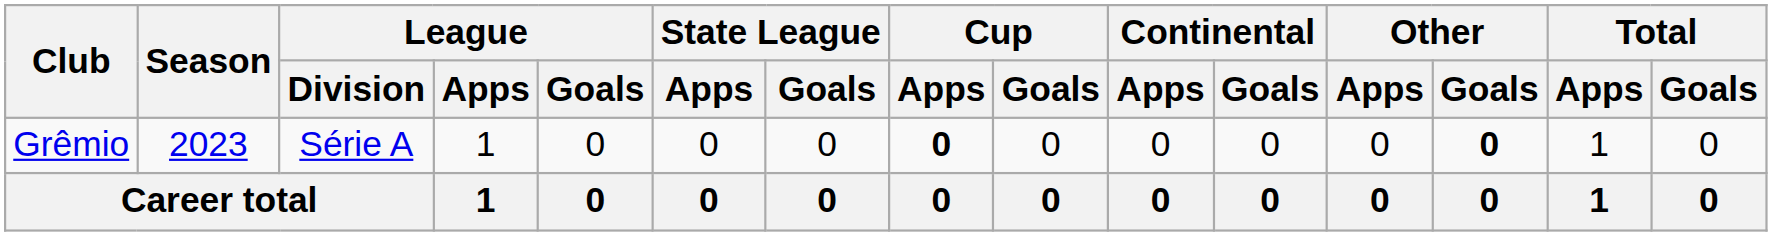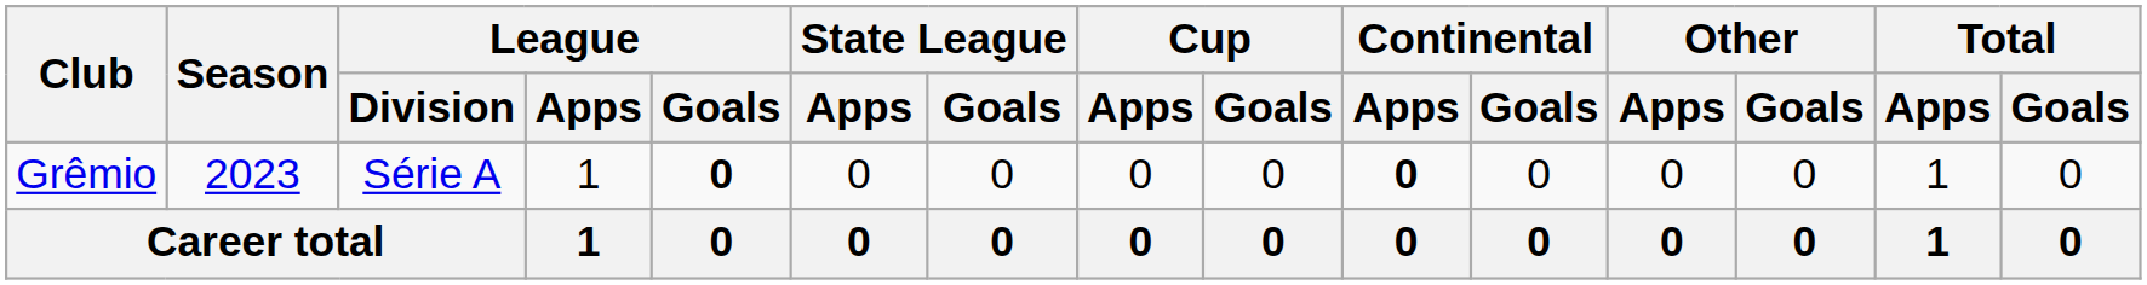Grêmio | League / Goals: normal -> bold
Grêmio | Cup / Apps: bold -> normal
Grêmio | Continental / Apps: normal -> bold
Grêmio | Other / Goals: bold -> normal
